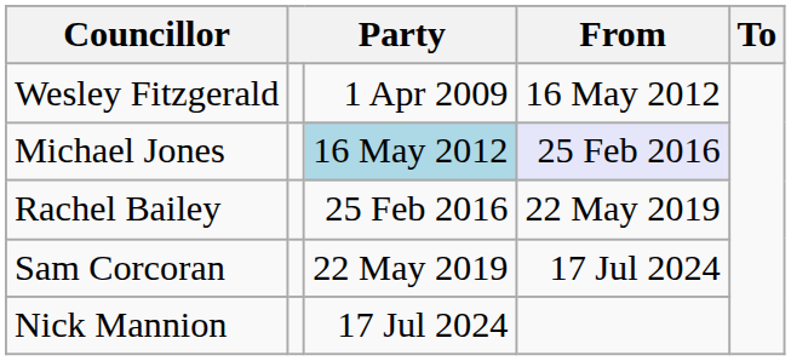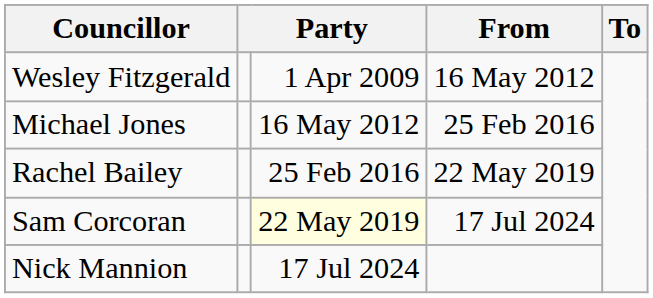Michael Jones | column 3: lightblue background -> no background
Michael Jones | From: lavender background -> no background
Sam Corcoran | column 3: no background -> lightyellow background
